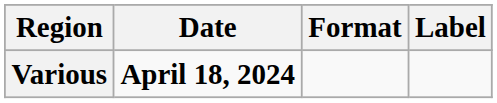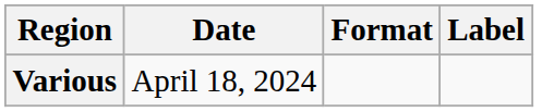Various | Date: bold -> normal
